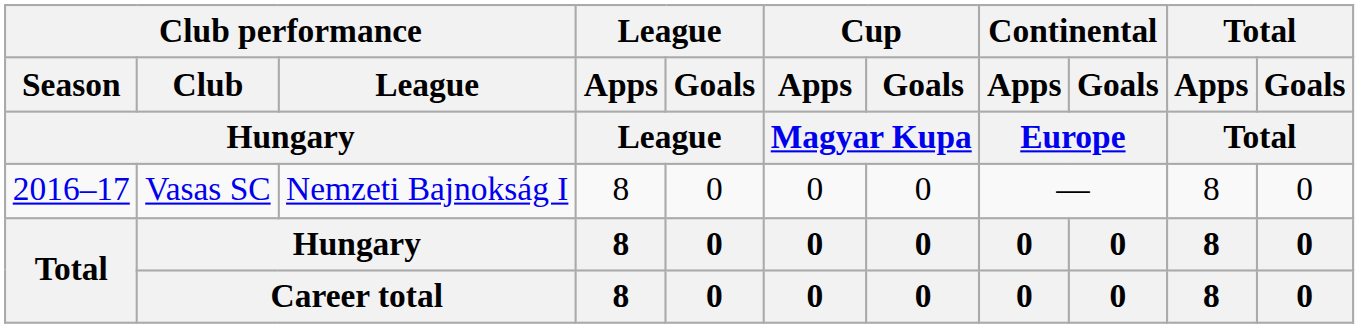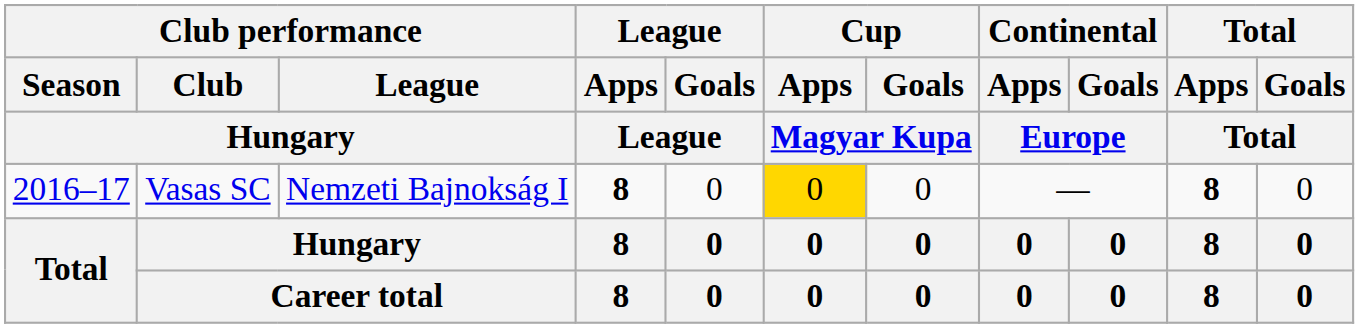Vasas SC | League / Apps / League: normal -> bold
Vasas SC | Cup / Apps / Magyar Kupa: no background -> gold background
Vasas SC | Total / Apps / Total: normal -> bold
